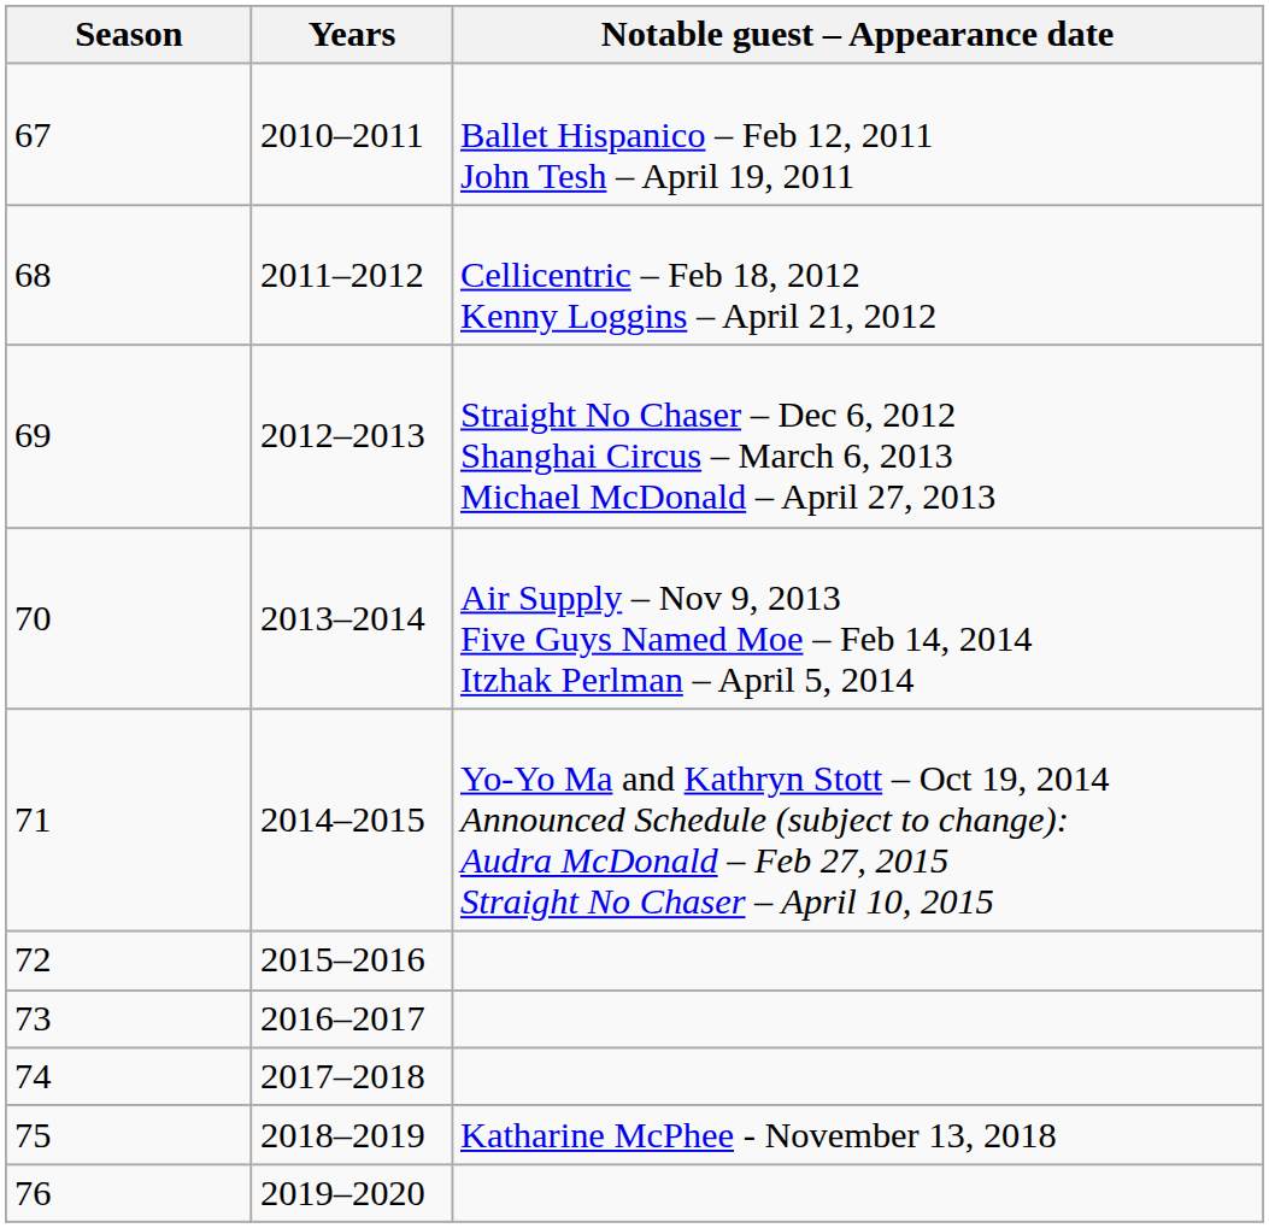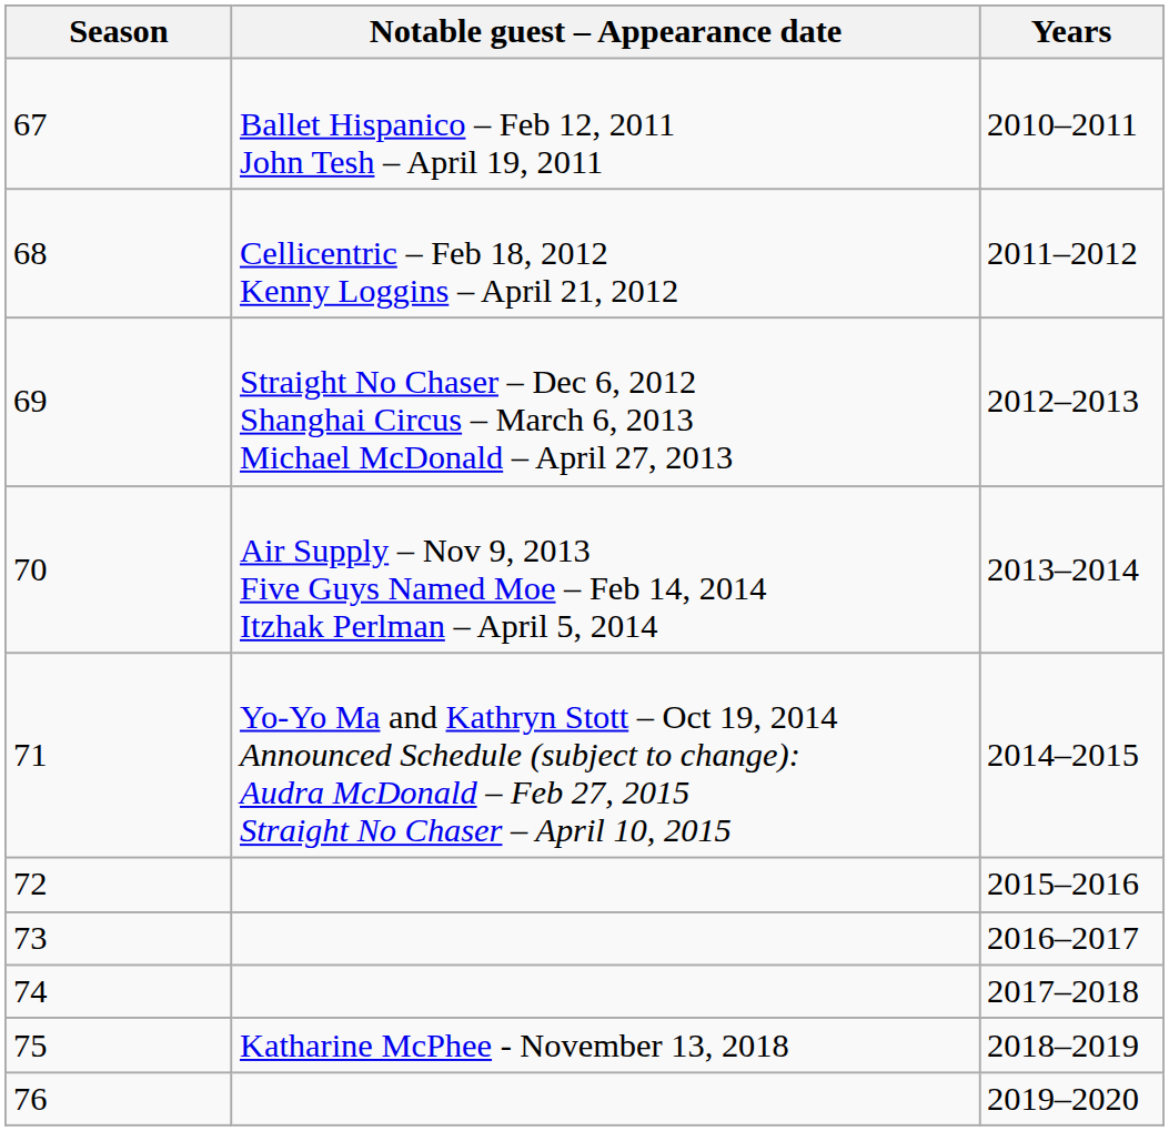columns swapped: Years <-> Notable guest – Appearance date
